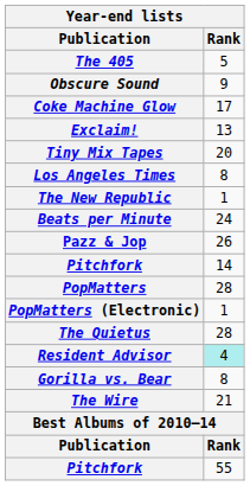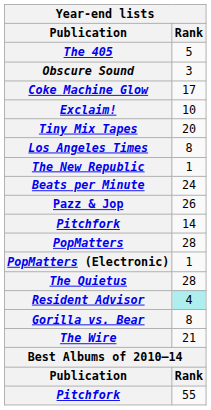row 4 | Rank: 9 -> 3
row 6 | Rank: 13 -> 10
